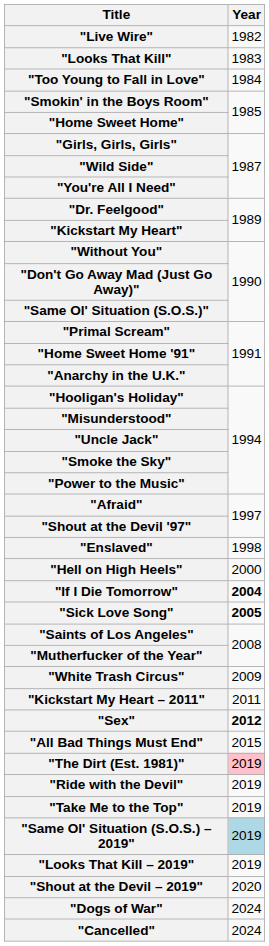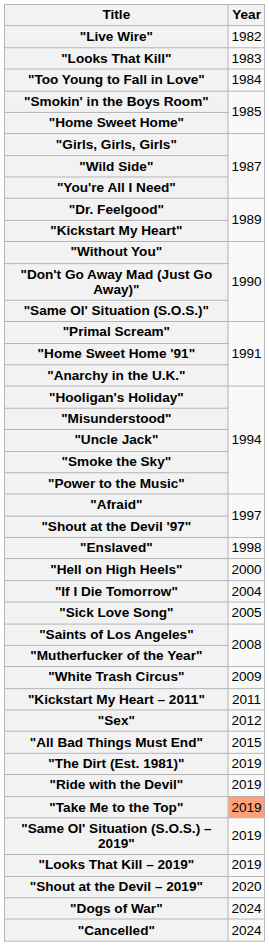"If I Die Tomorrow" | Year: bold -> normal
"Sick Love Song" | Year: bold -> normal
"Sex" | Year: bold -> normal
"The Dirt (Est. 1981)" | Year: pink background -> no background
"Take Me to the Top" | Year: no background -> lightsalmon background
"Same Ol' Situation (S.O.S.) – 2019" | Year: lightblue background -> no background
